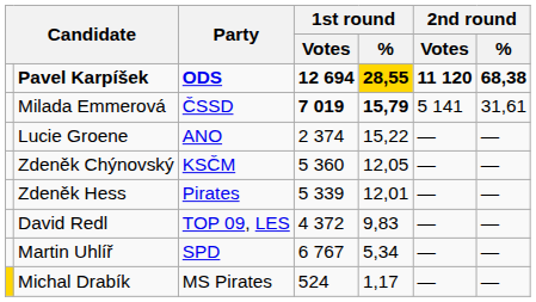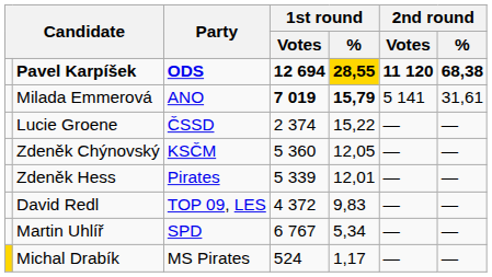Milada Emmerová | Party: ČSSD -> ANO
Lucie Groene | Party: ANO -> ČSSD
